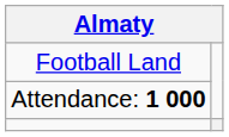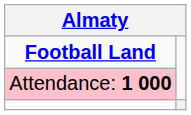Football Land | column 1: normal -> bold
Attendance: 1 000 | column 1: no background -> pink background
